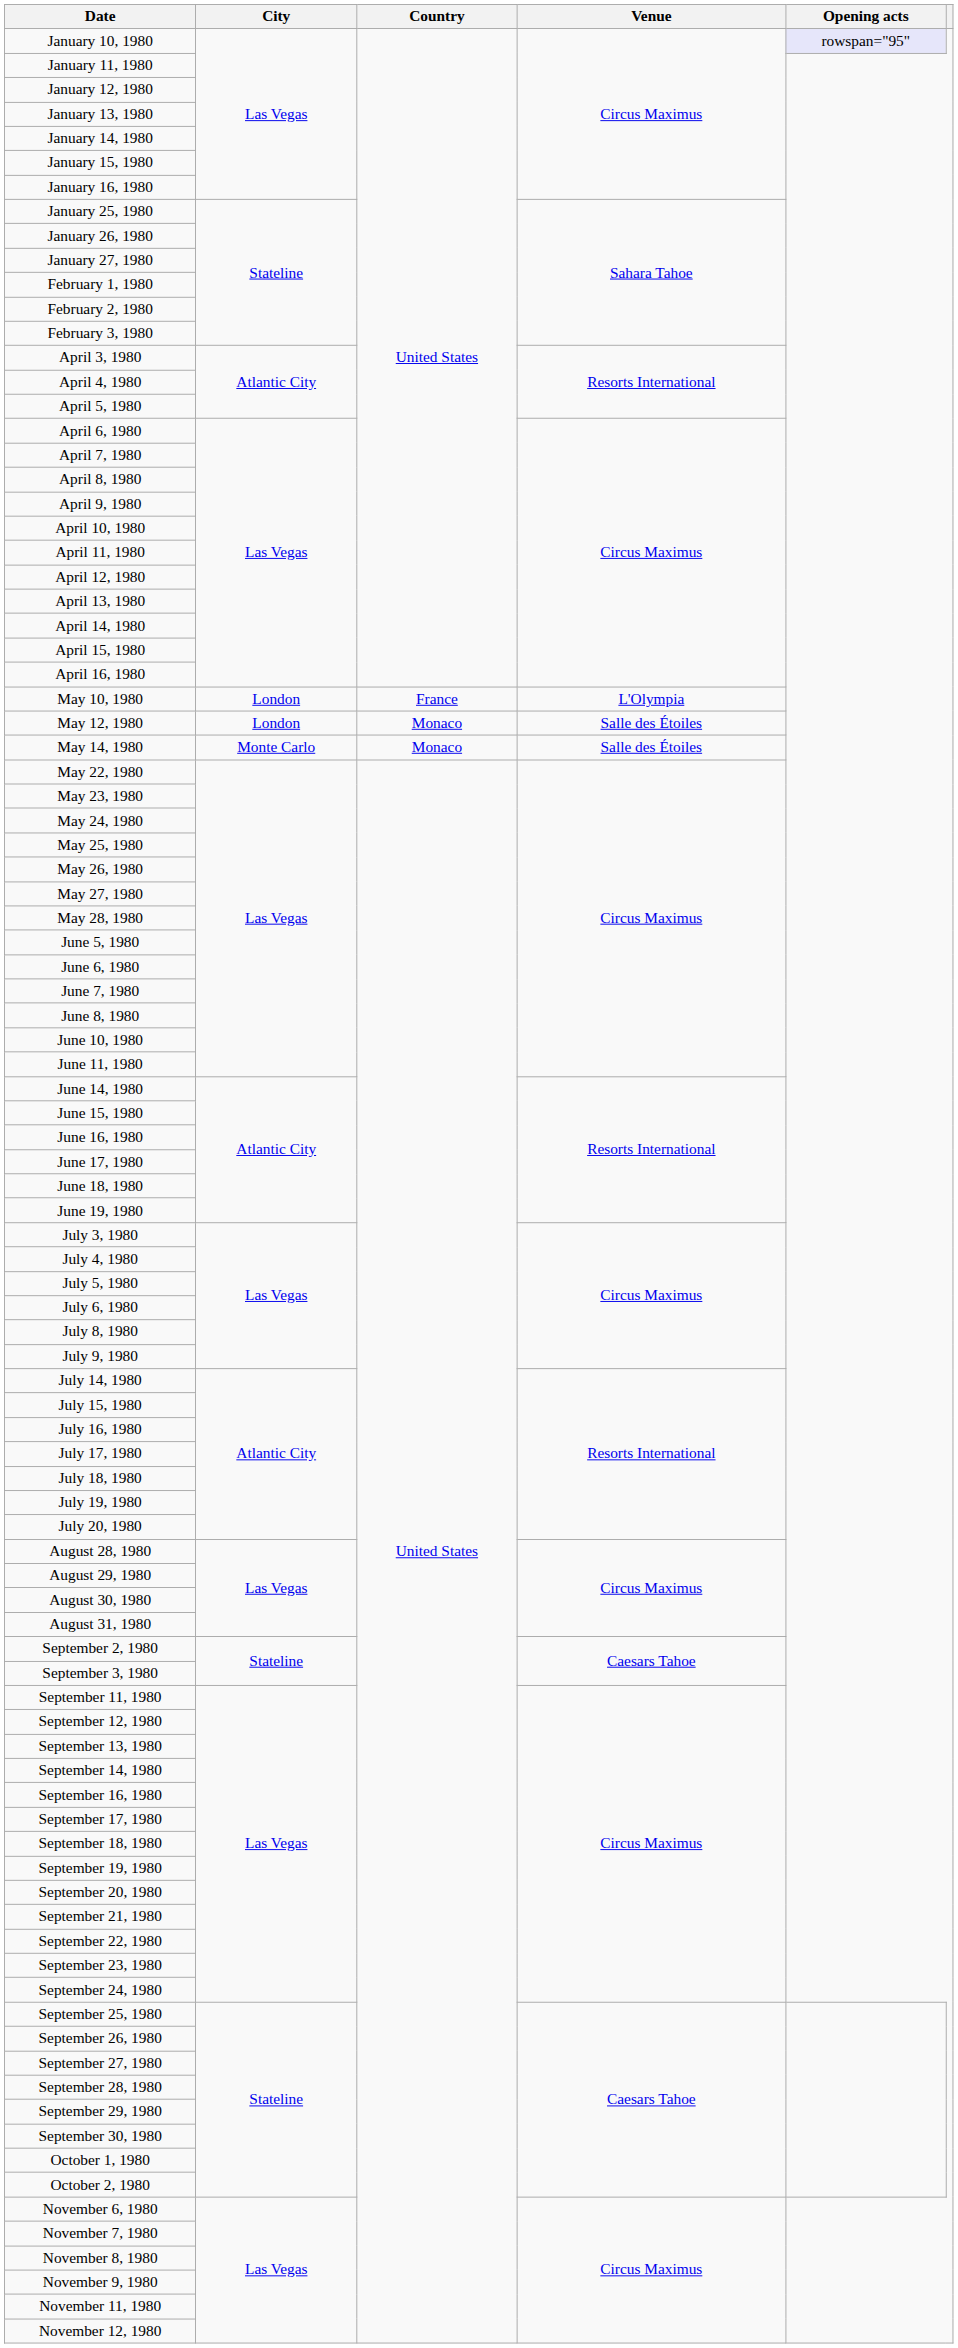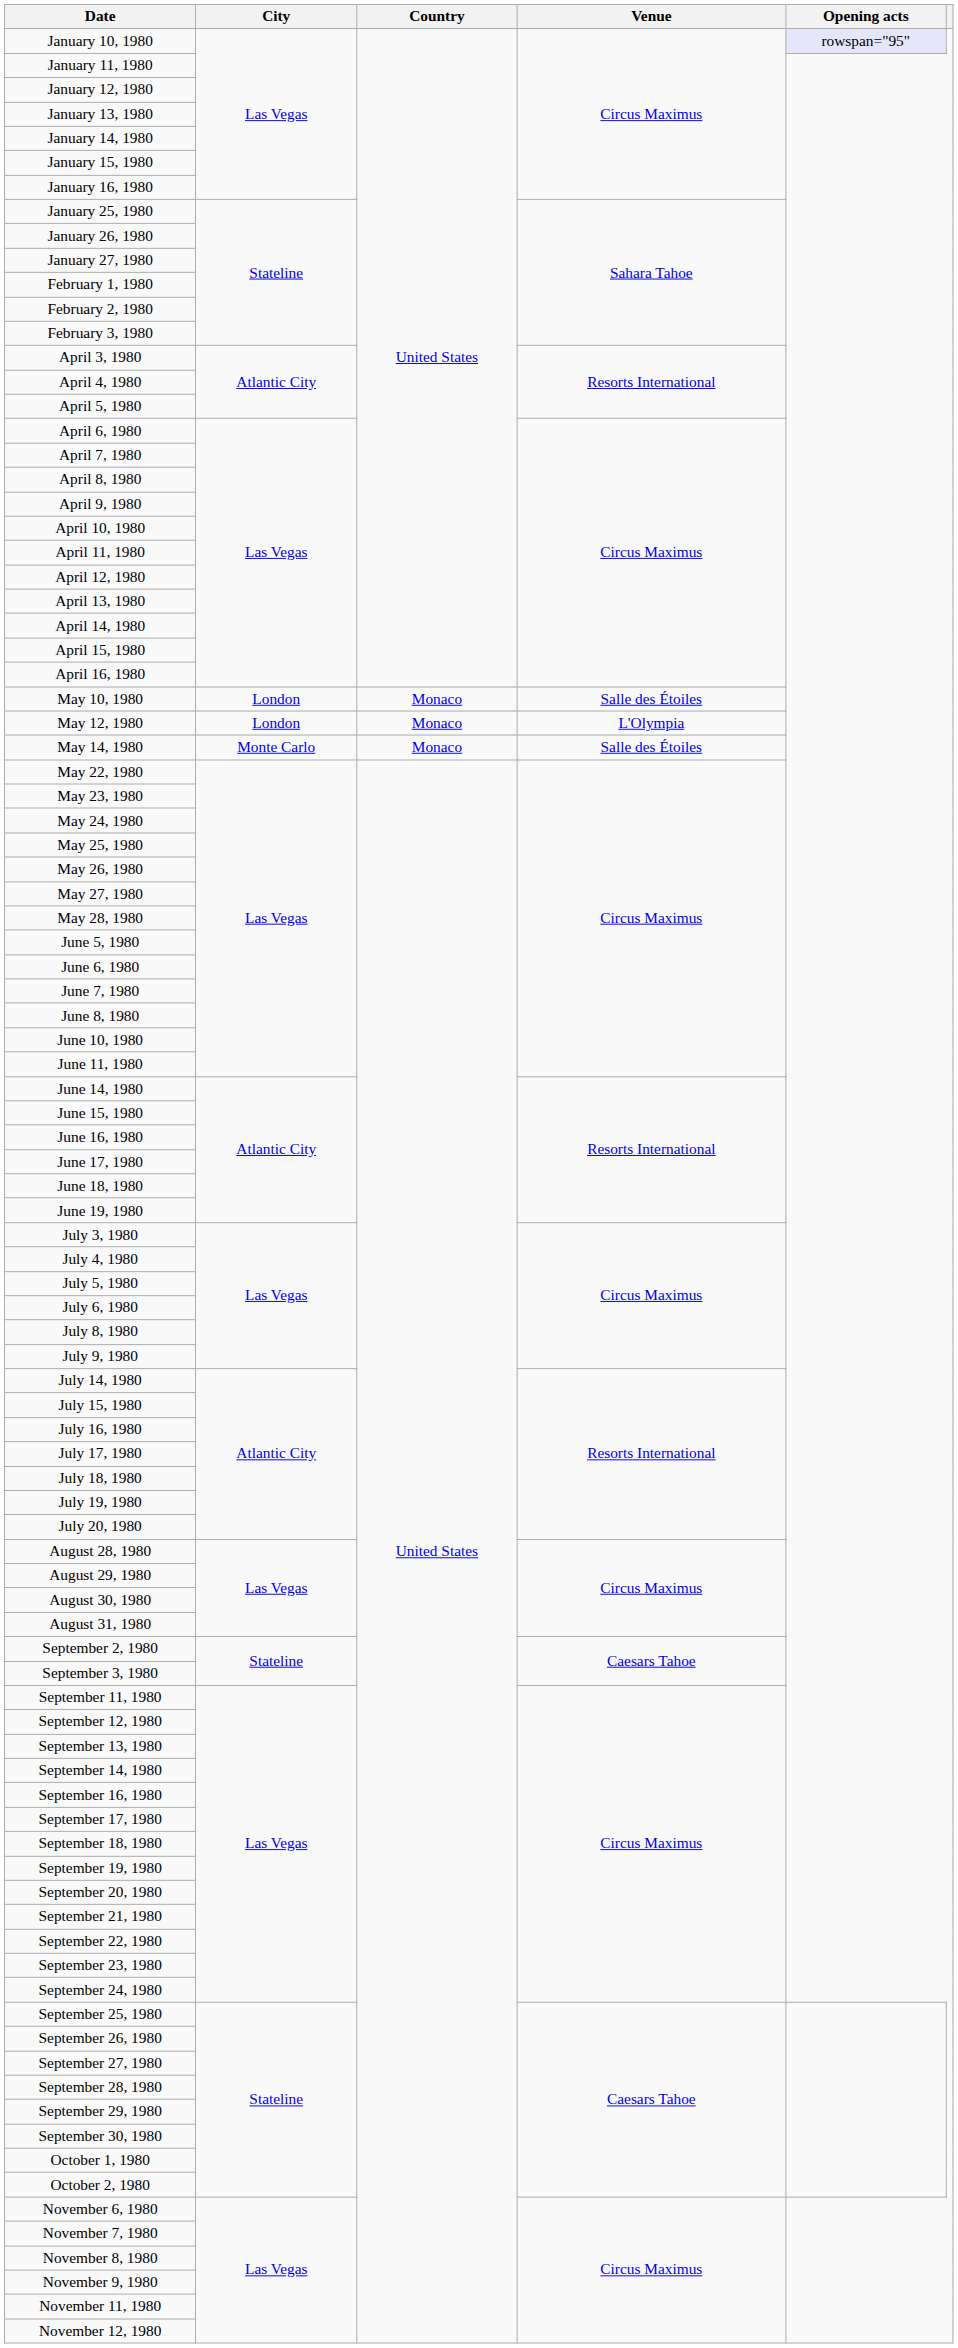May 10, 1980 | Country: France -> Monaco
May 10, 1980 | Venue: L'Olympia -> Salle des Étoiles
May 12, 1980 | Venue: Salle des Étoiles -> L'Olympia
